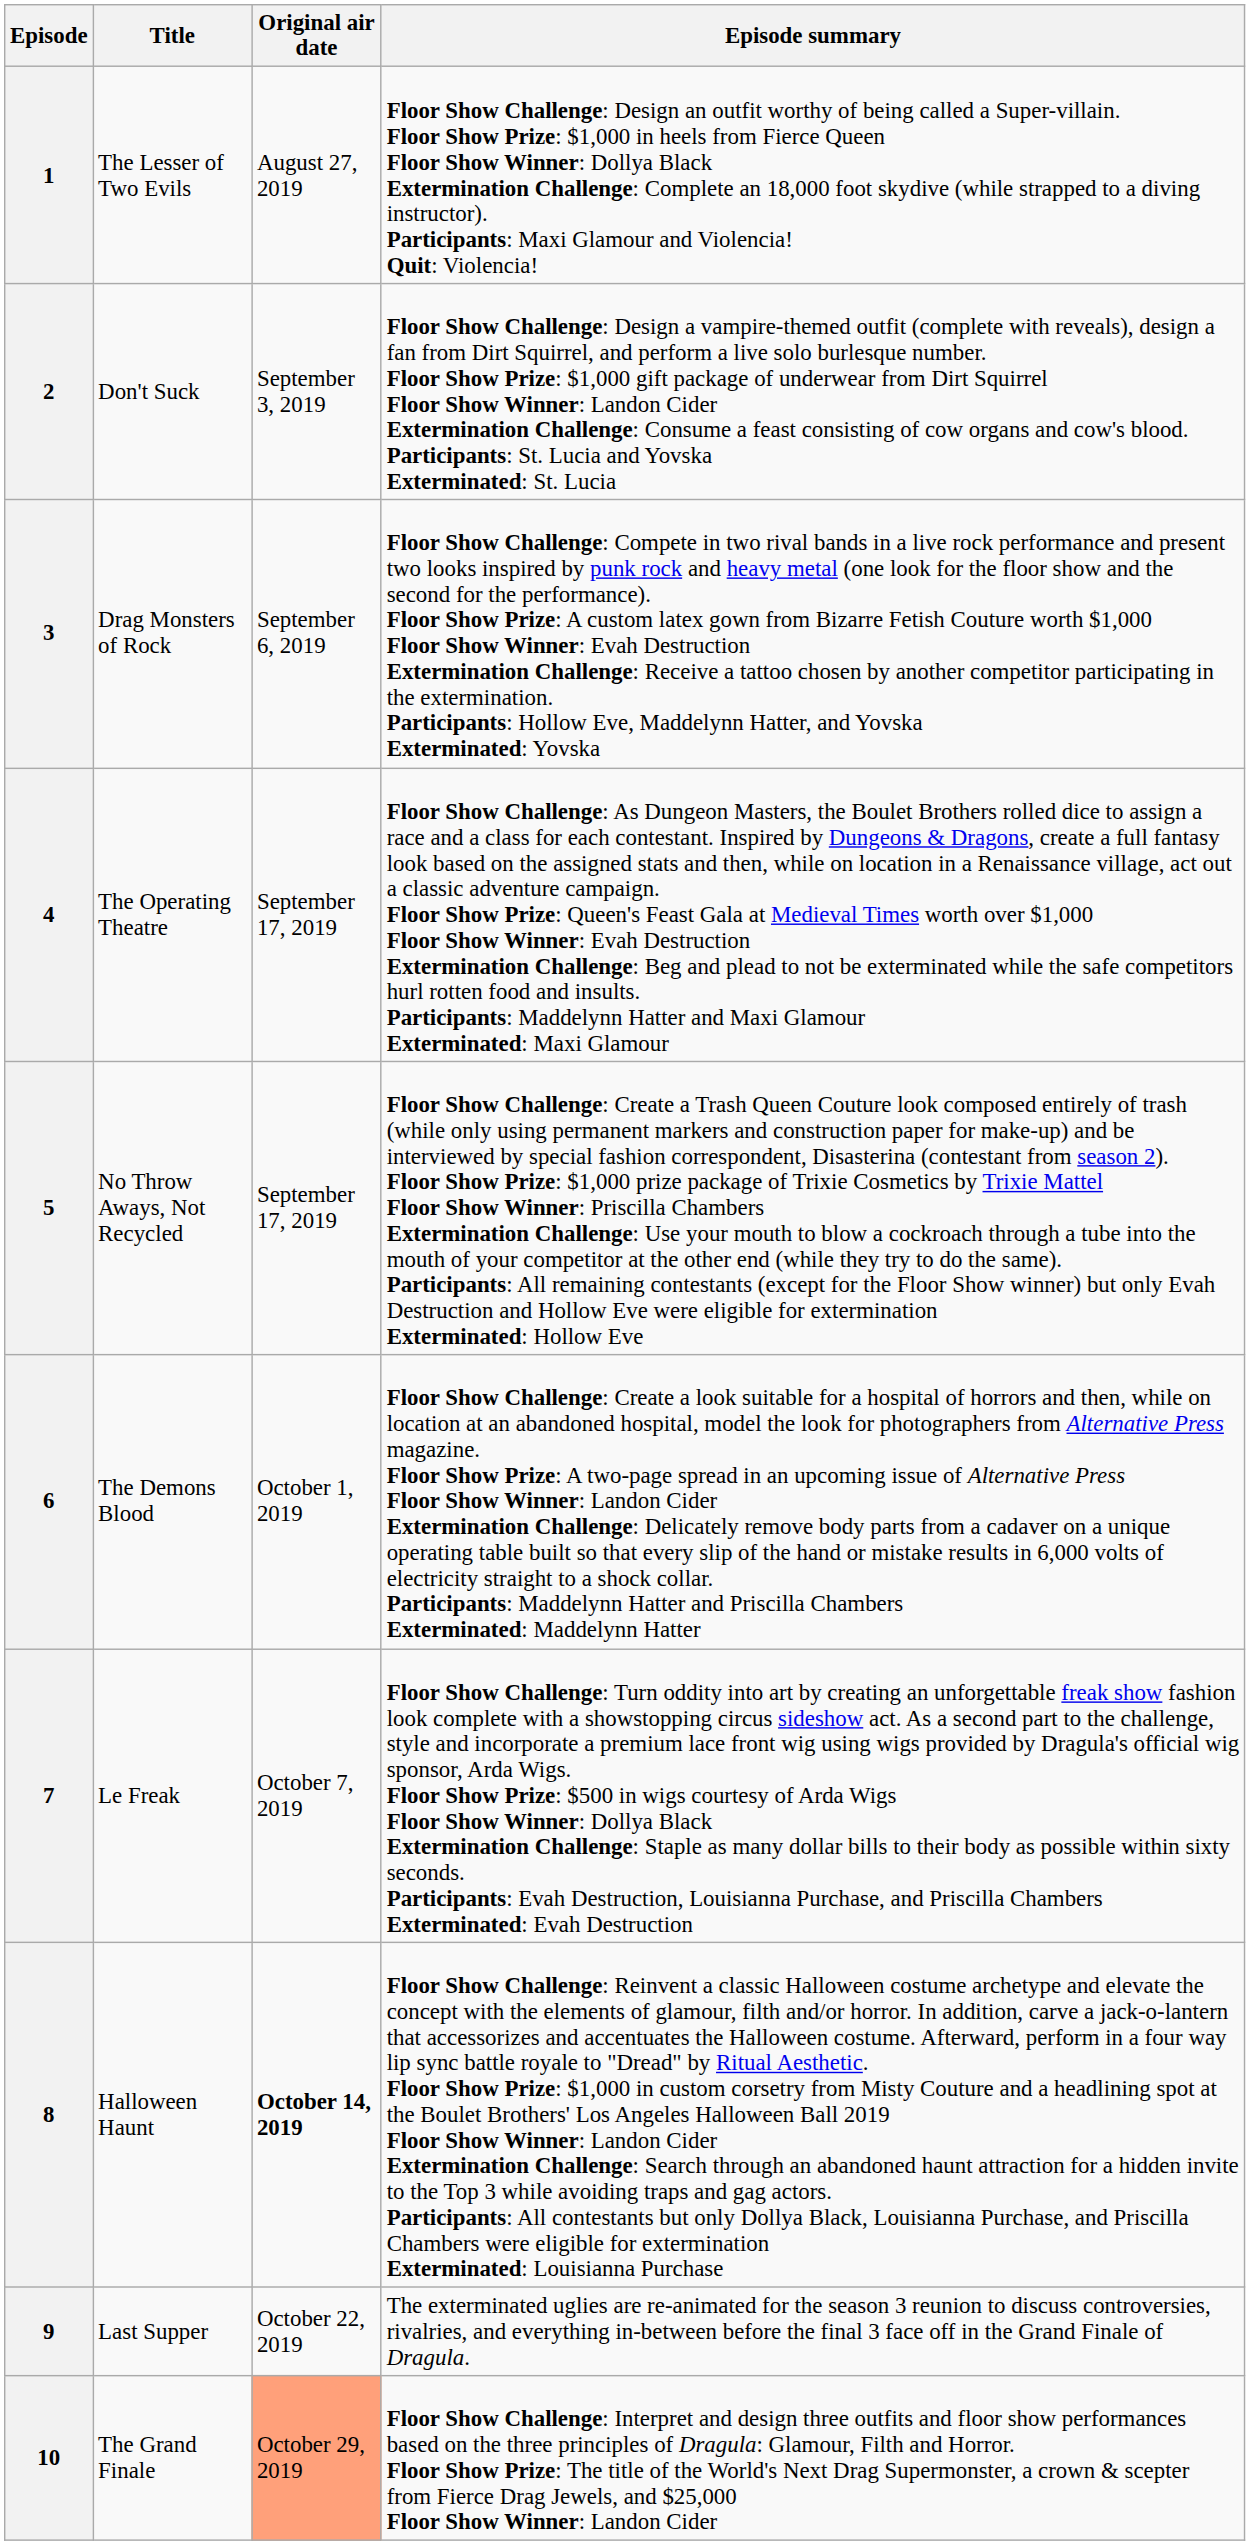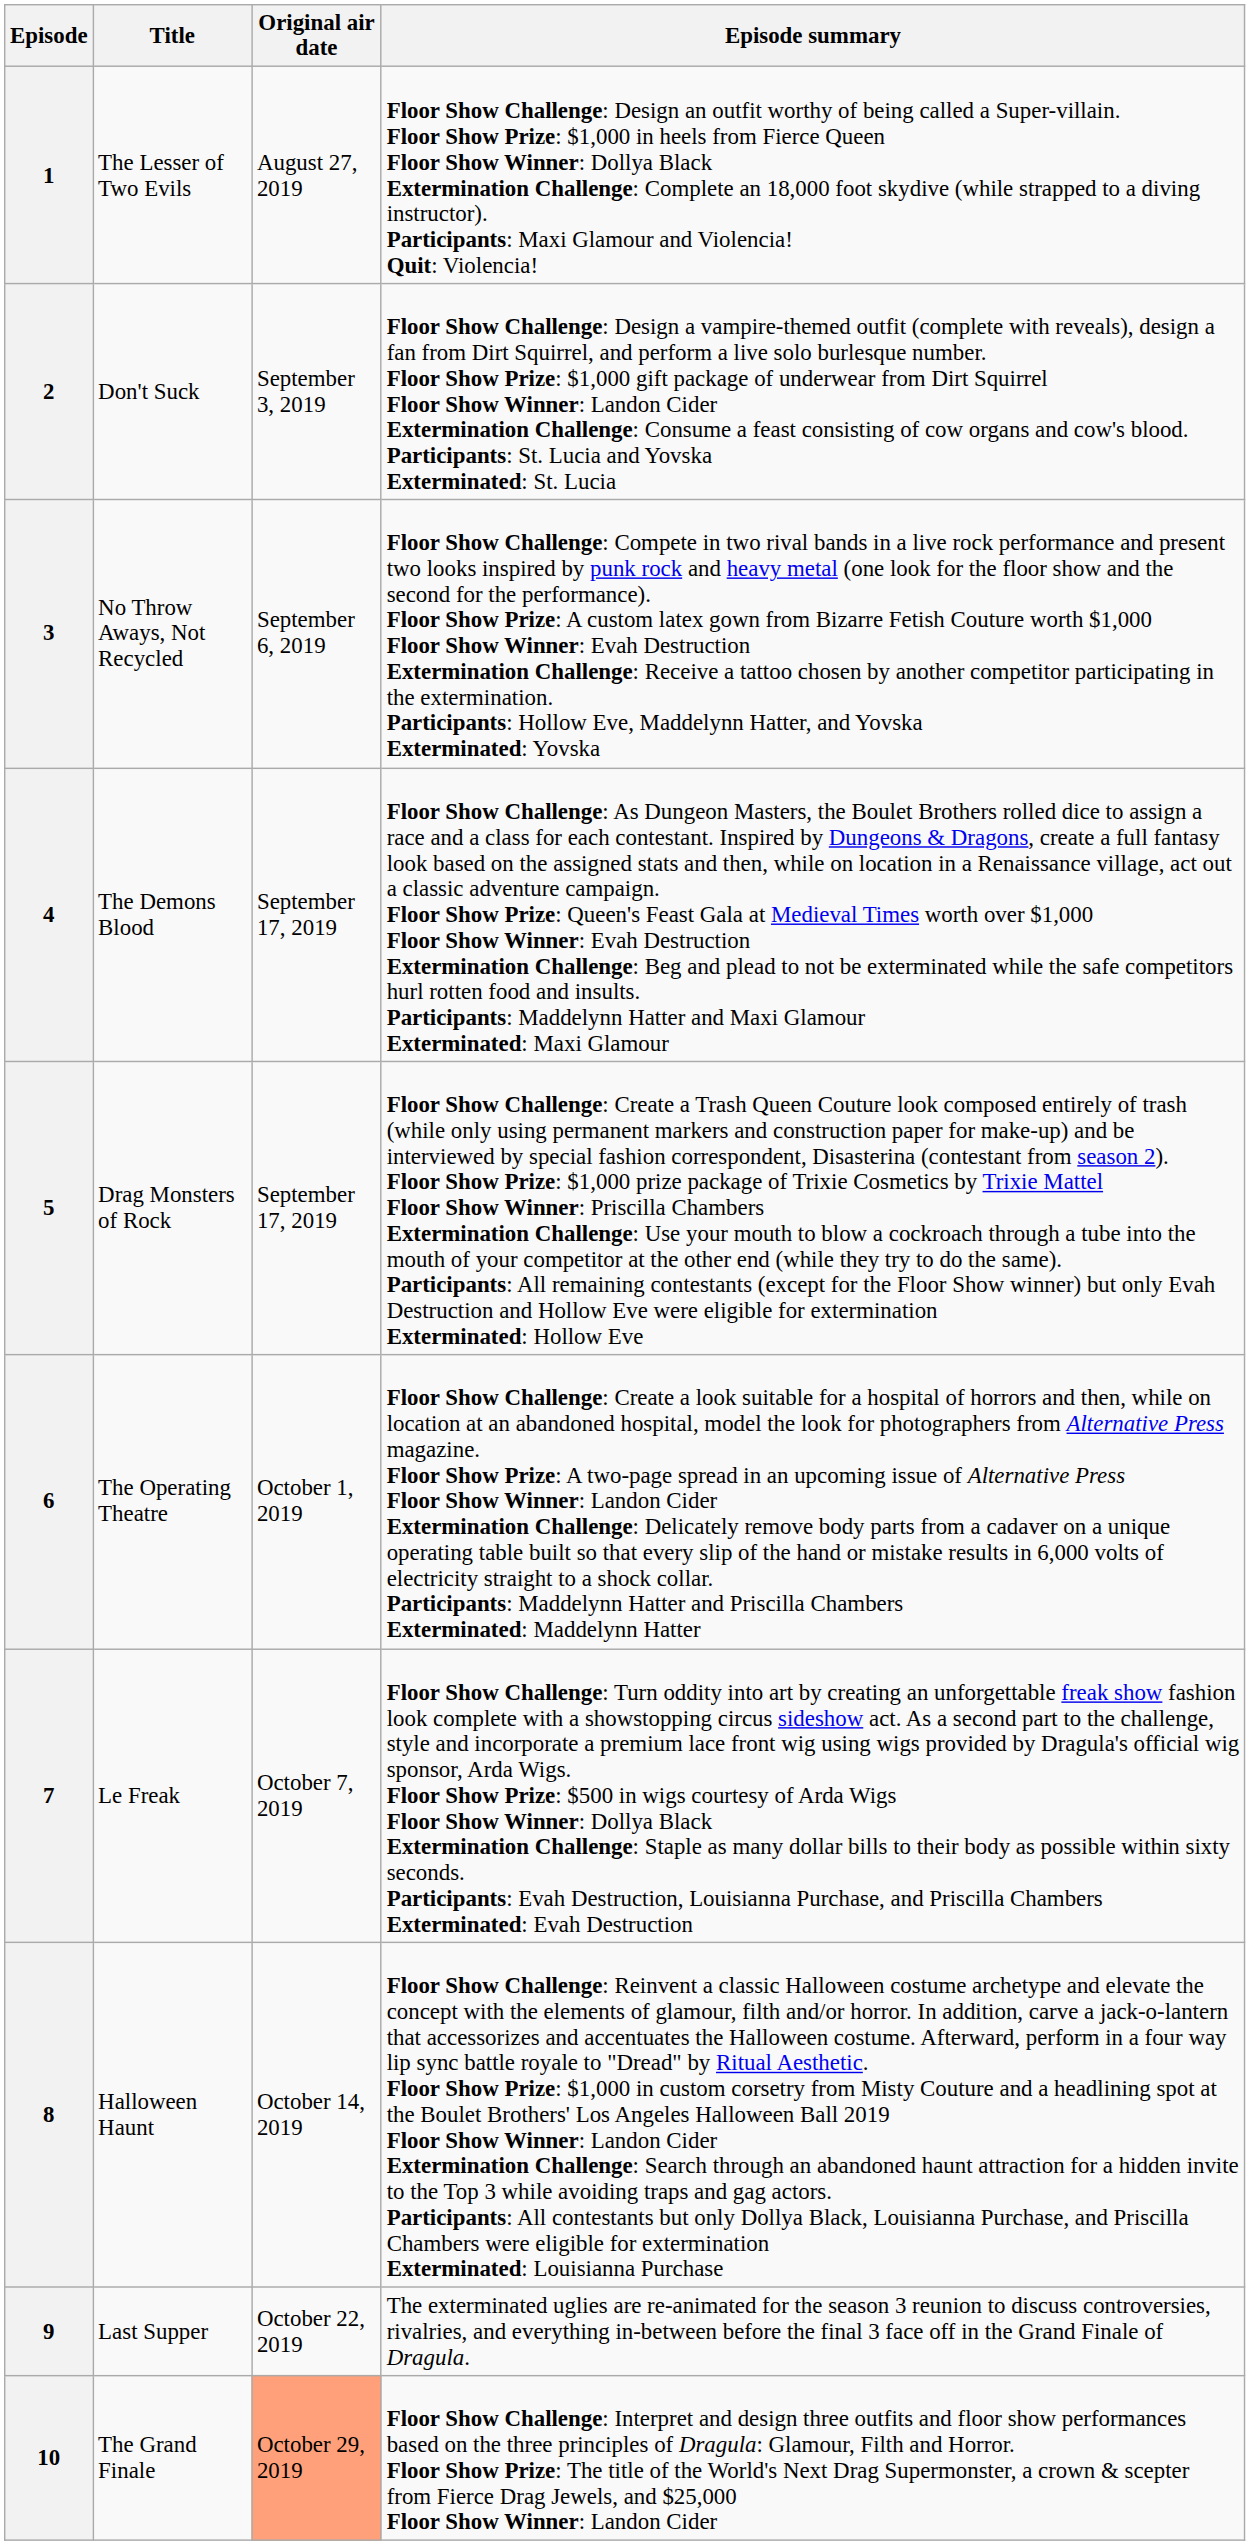3 | Title: Drag Monsters of Rock -> No Throw Aways, Not Recycled
4 | Title: The Operating Theatre -> The Demons Blood
5 | Title: No Throw Aways, Not Recycled -> Drag Monsters of Rock
6 | Title: The Demons Blood -> The Operating Theatre
8 | Original air date: bold -> normal
